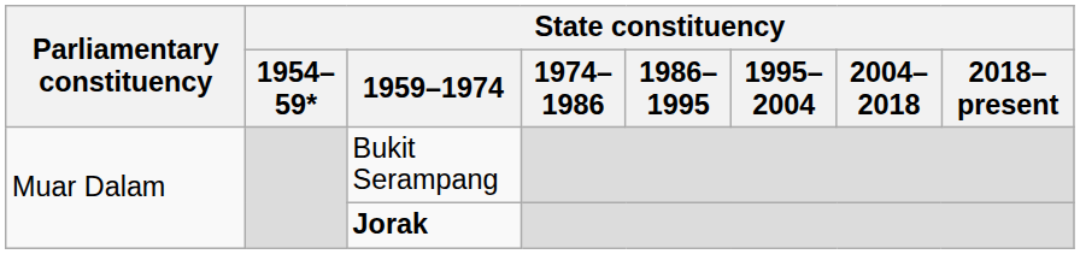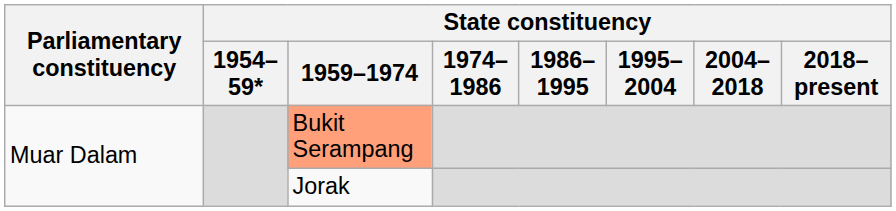Bukit Serampang | State constituency / 1959–1974: no background -> lightsalmon background
Jorak | State constituency / 1959–1974: bold -> normal
